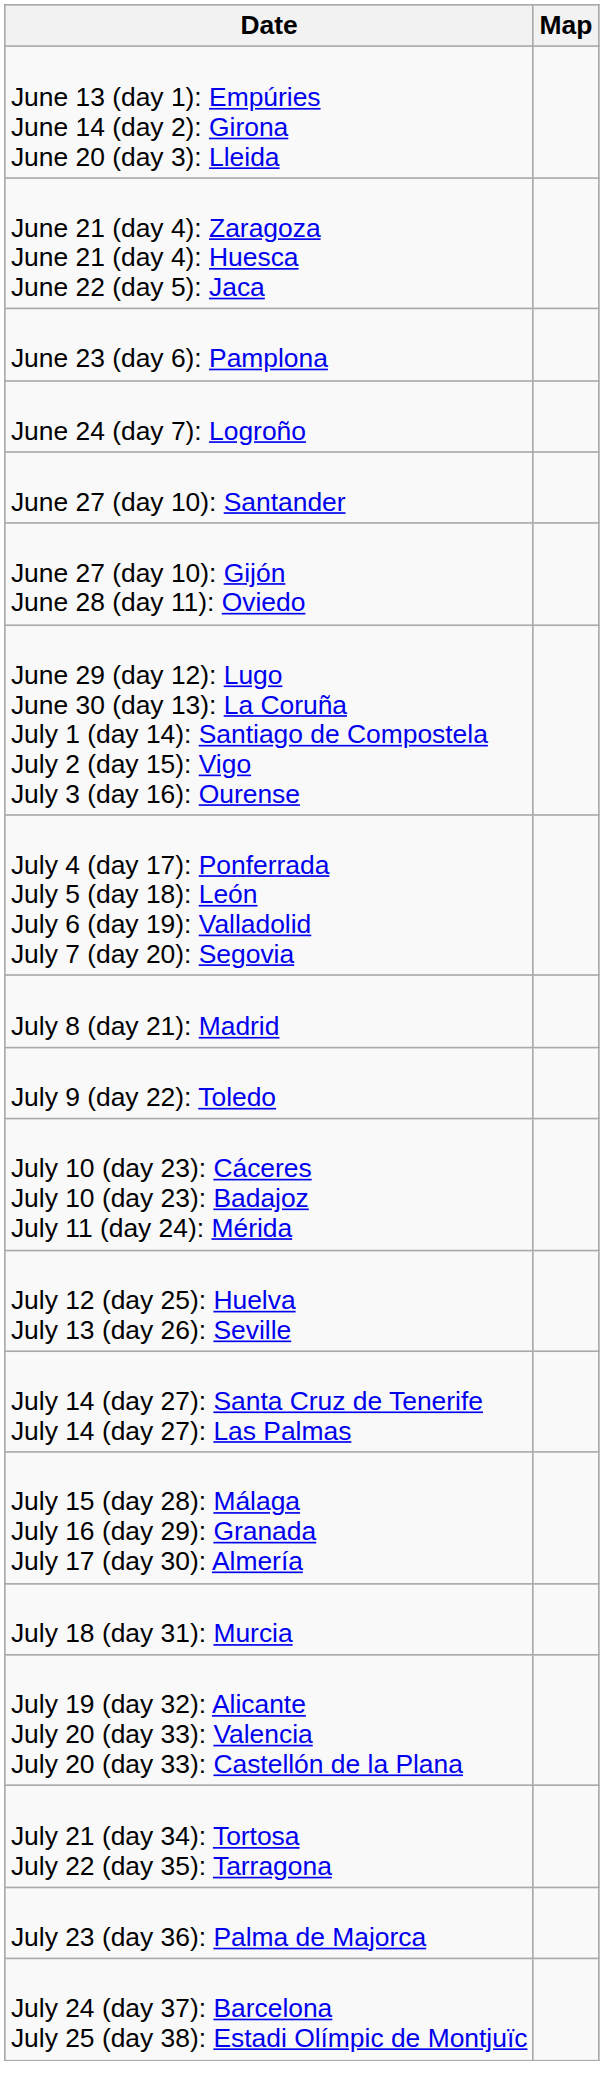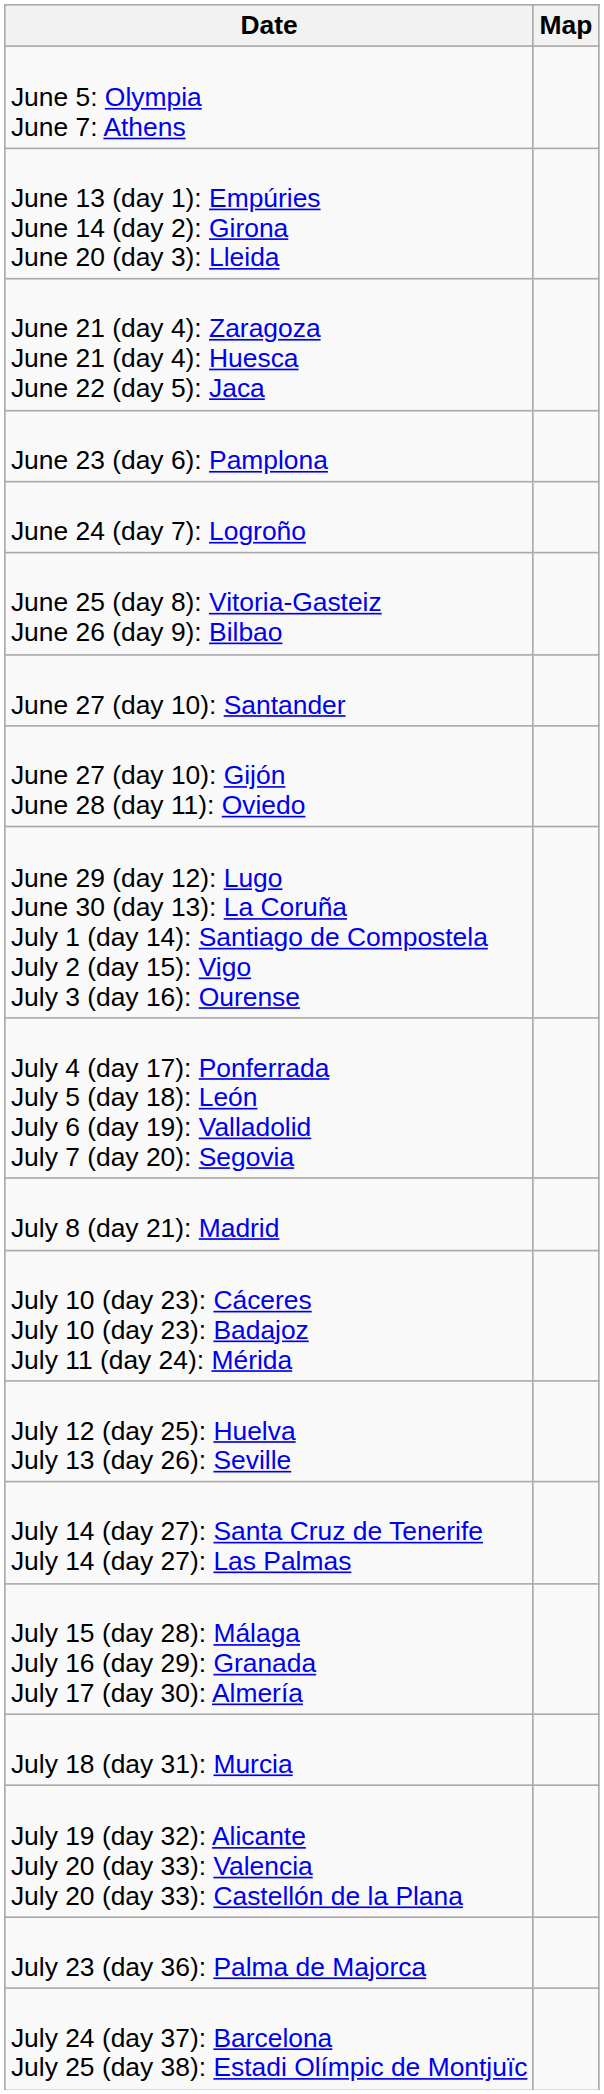+ row: June 5: Olympia June 7: Athens
+ row: June 25 (day 8): Vitoria-Gasteiz June 26 (day 9): Bilbao
- row: July 9 (day 22): Toledo
- row: July 21 (day 34): Tortosa July 22 (day 35): Tarragona
